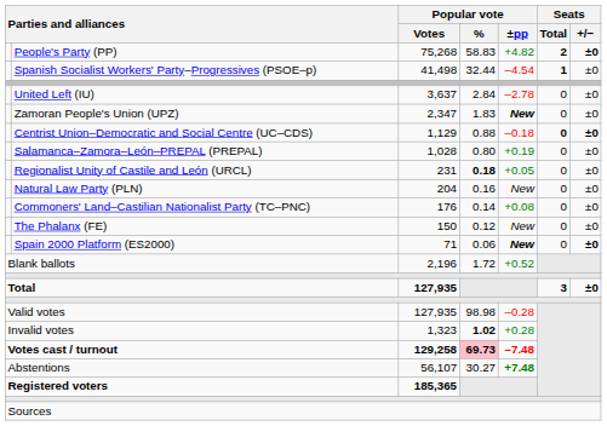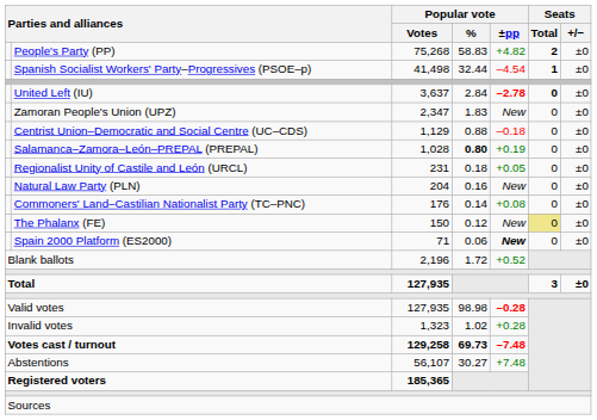People's Party (PP) | Seats / +/−: bold -> normal
United Left (IU) | Popular vote / ±pp: normal -> bold
United Left (IU) | Seats / Total: normal -> bold
Zamoran People's Union (UPZ) | Popular vote / ±pp: bold -> normal
Centrist Union–Democratic and Social Centre (UC–CDS) | Seats / Total: bold -> normal
Centrist Union–Democratic and Social Centre (UC–CDS) | Seats / +/−: bold -> normal
Salamanca–Zamora–León–PREPAL (PREPAL) | Popular vote / %: normal -> bold
Regionalist Unity of Castile and León (URCL) | Popular vote / %: bold -> normal
The Phalanx (FE) | Seats / Total: no background -> khaki background
Spain 2000 Platform (ES2000) | Seats / +/−: bold -> normal
Valid votes | Popular vote / ±pp: normal -> bold
Invalid votes | Popular vote / %: bold -> normal
Votes cast / turnout | Popular vote / %: pink background -> no background
Abstentions | Popular vote / ±pp: bold -> normal
